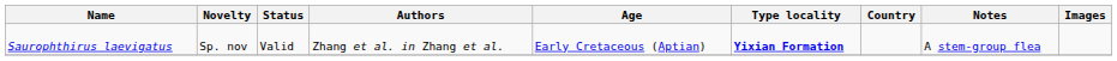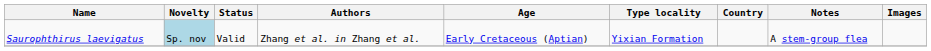Saurophthirus laevigatus | Novelty: no background -> lightblue background
Saurophthirus laevigatus | Type locality: bold -> normal
